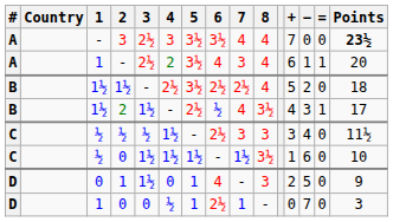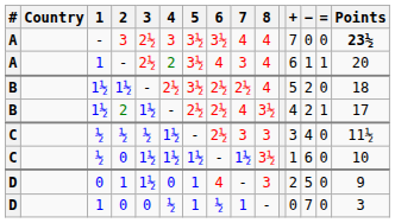row 5 | 6: ½ -> 2½
row 5 | −: 3 -> 2
row 9 | 6: 2½ -> ½
